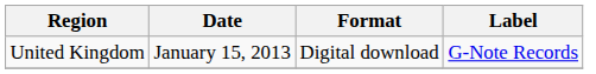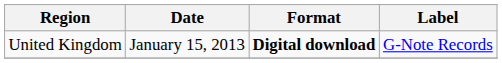United Kingdom | Format: normal -> bold
